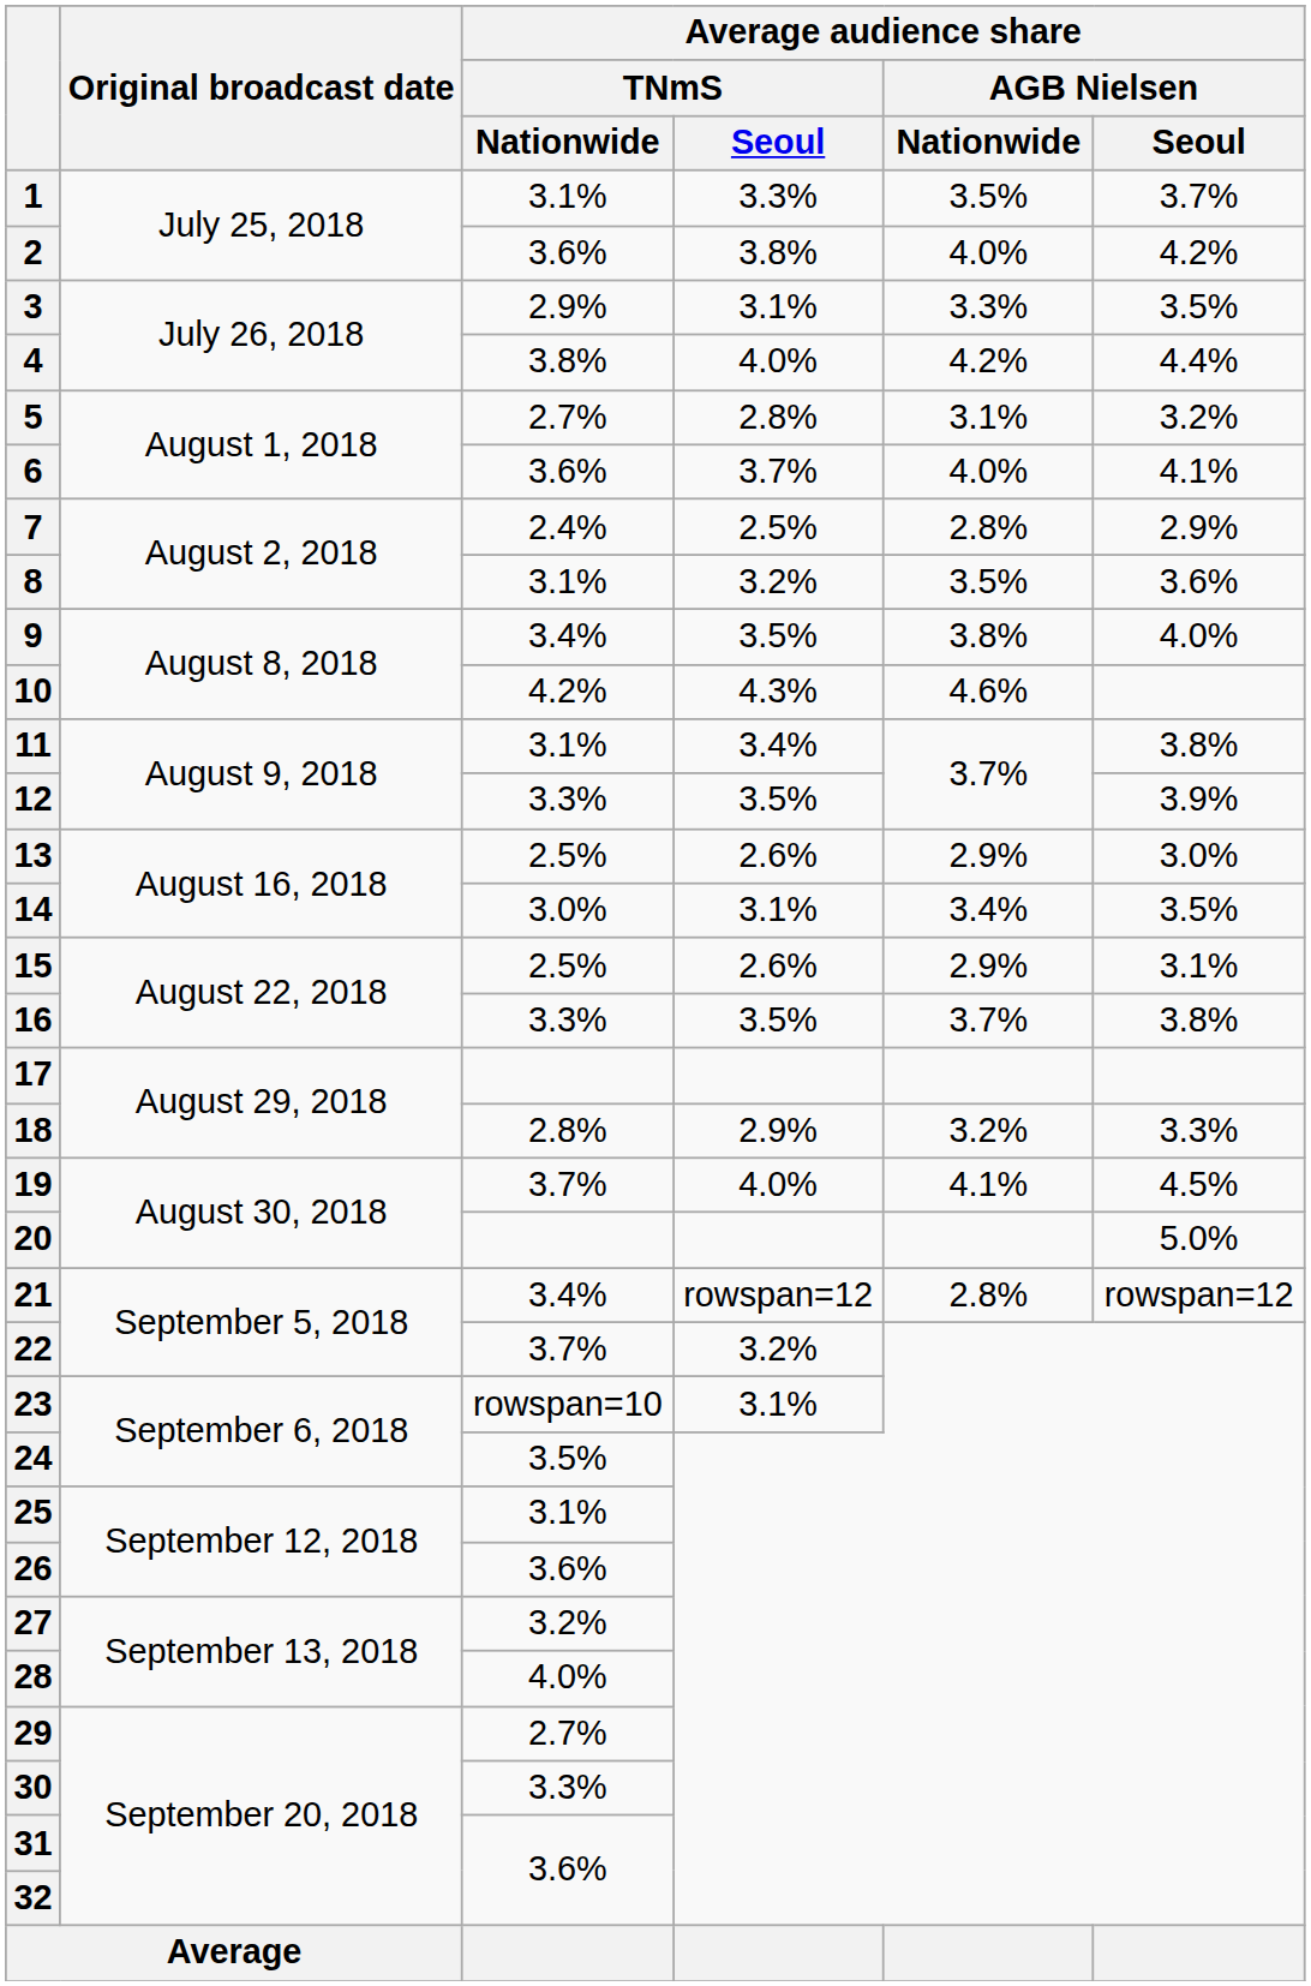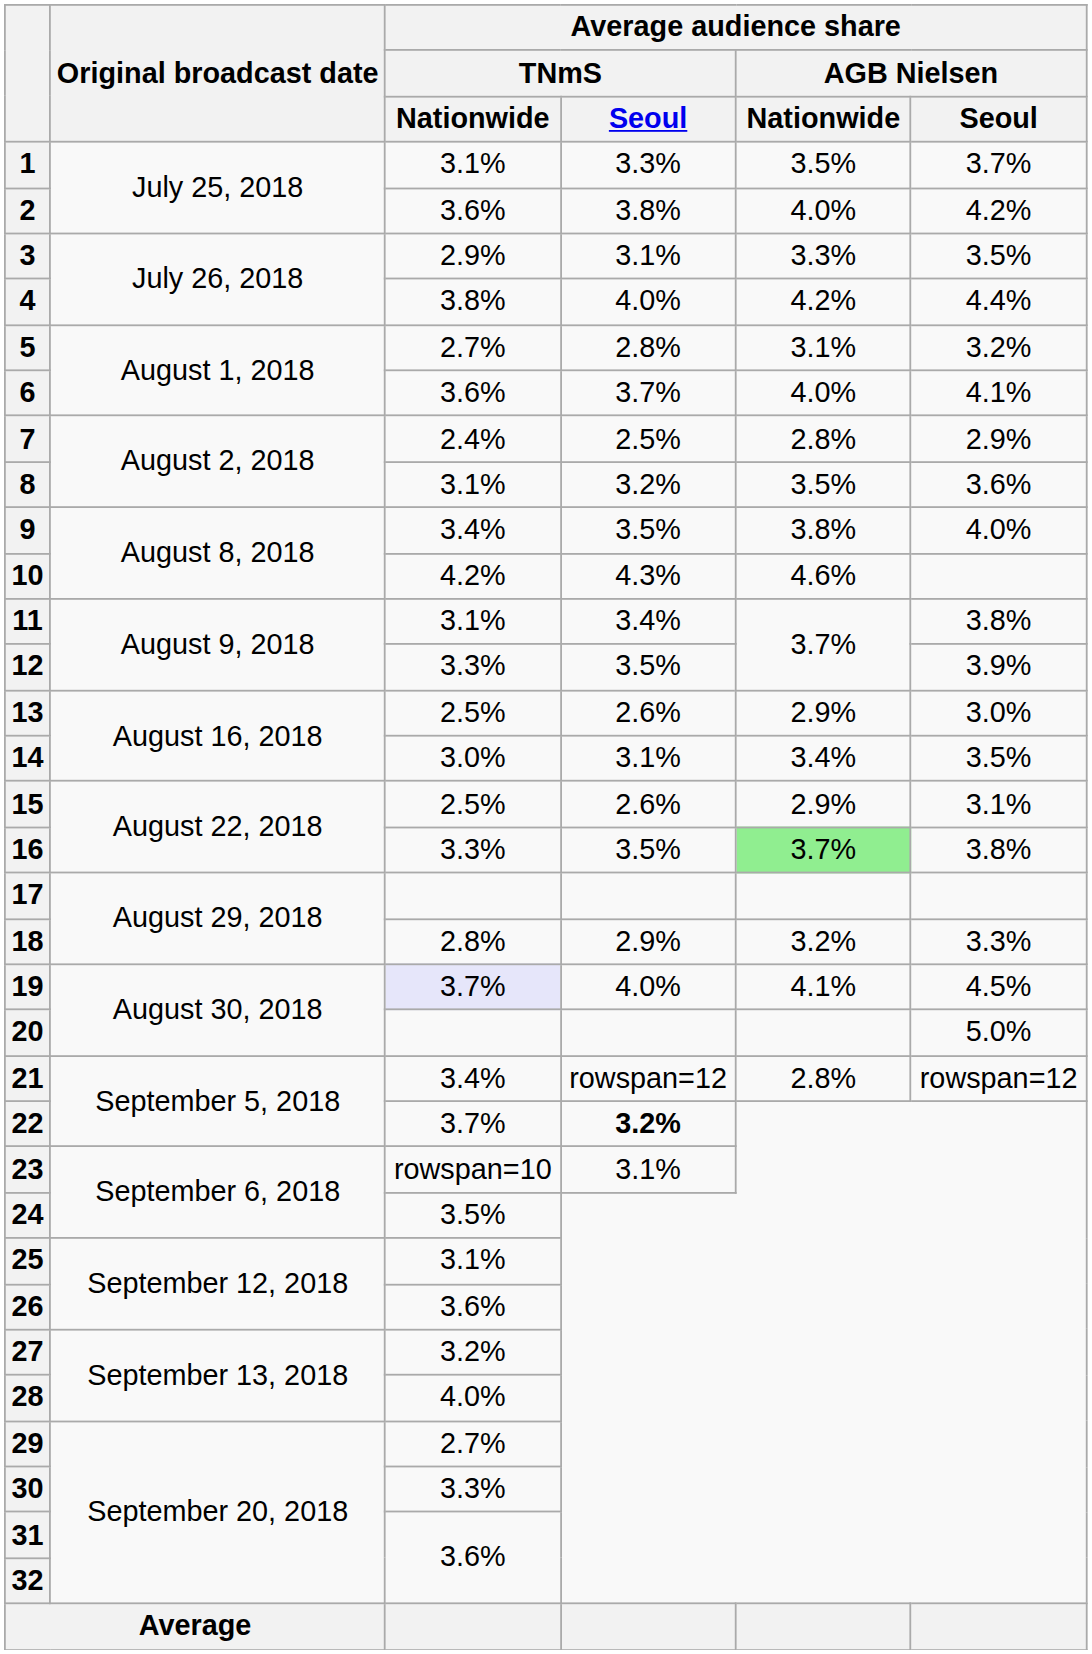16 | Average audience share / AGB Nielsen / Nationwide: no background -> lightgreen background
19 | Average audience share / TNmS / Nationwide: no background -> lavender background
22 | Average audience share / TNmS / Seoul: normal -> bold
